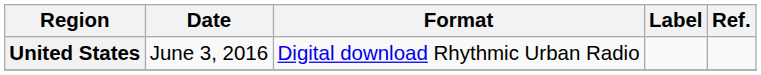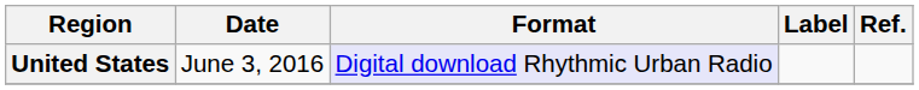United States | Format: no background -> lavender background
